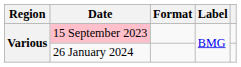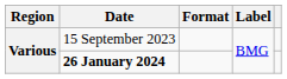15 September 2023 | Date: pink background -> no background
26 January 2024 | Date: normal -> bold
